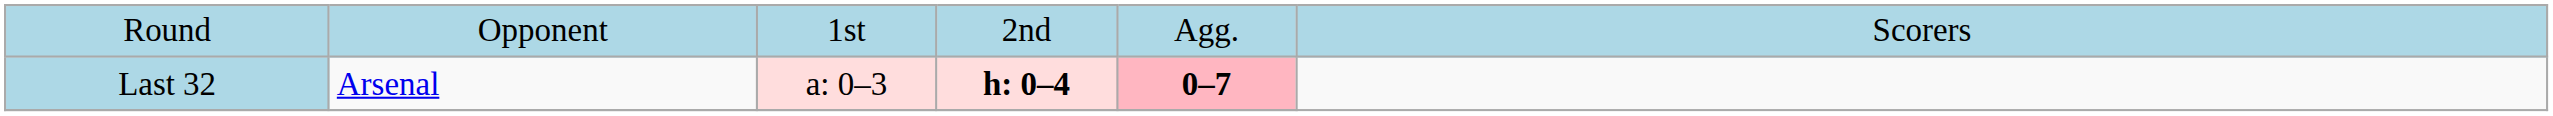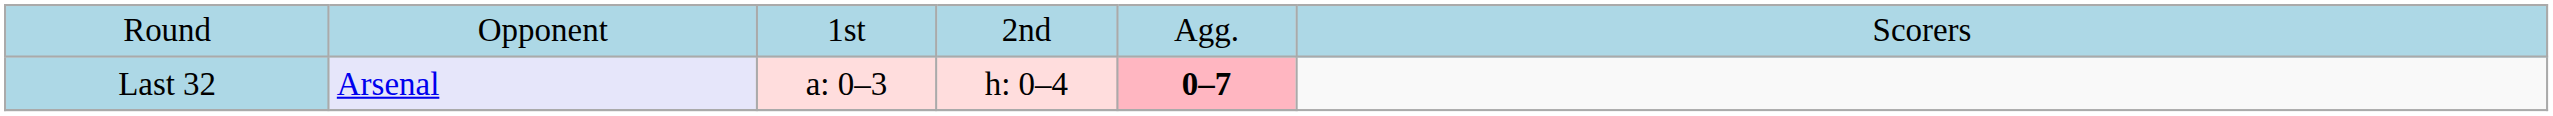Last 32 | column 2: no background -> lavender background
Last 32 | column 4: bold -> normal
